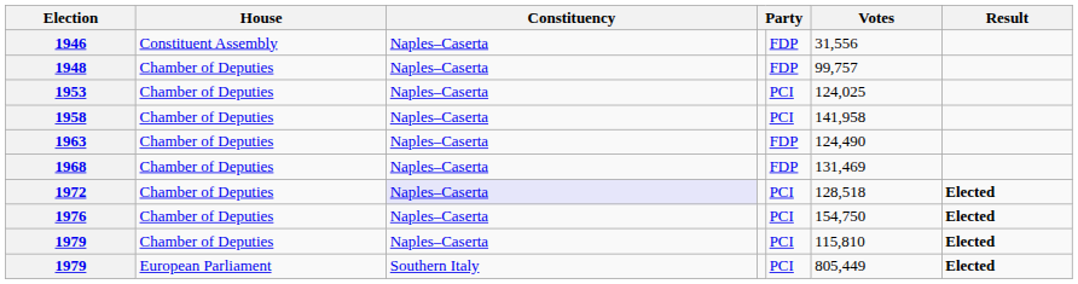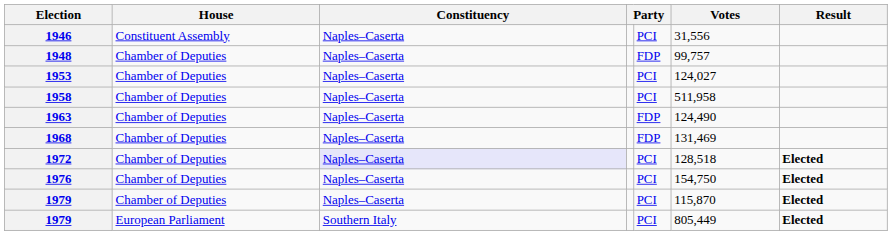1946 | column 5: FDP -> PCI
1953 | Votes: 124,025 -> 124,027
1958 | Votes: 141,958 -> 511,958
1979 / Chamber of Deputies | Votes: 115,810 -> 115,870
